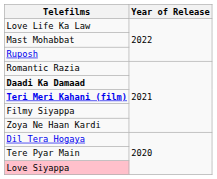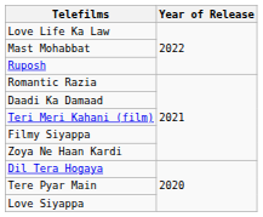Daadi Ka Damaad | Telefilms: bold -> normal
Teri Meri Kahani (film) | Telefilms: bold -> normal
Love Siyappa | Telefilms: pink background -> no background
